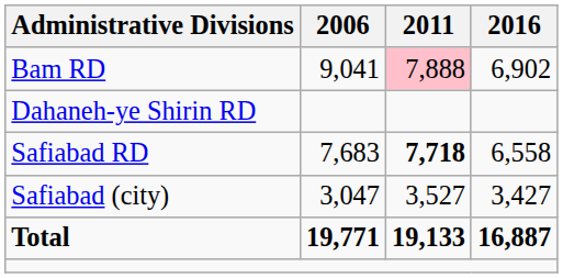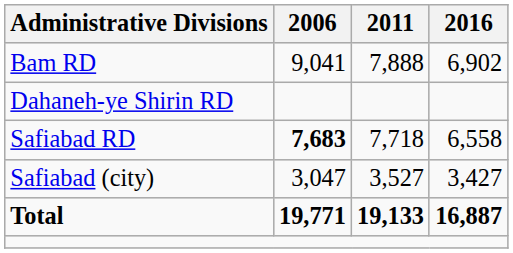Bam RD | 2011: pink background -> no background
Safiabad RD | 2006: normal -> bold
Safiabad RD | 2011: bold -> normal
